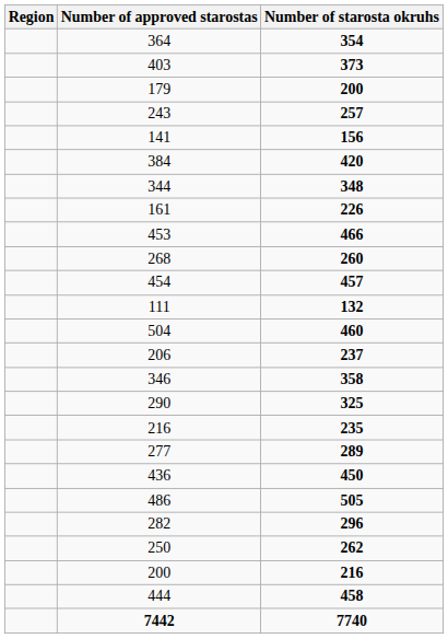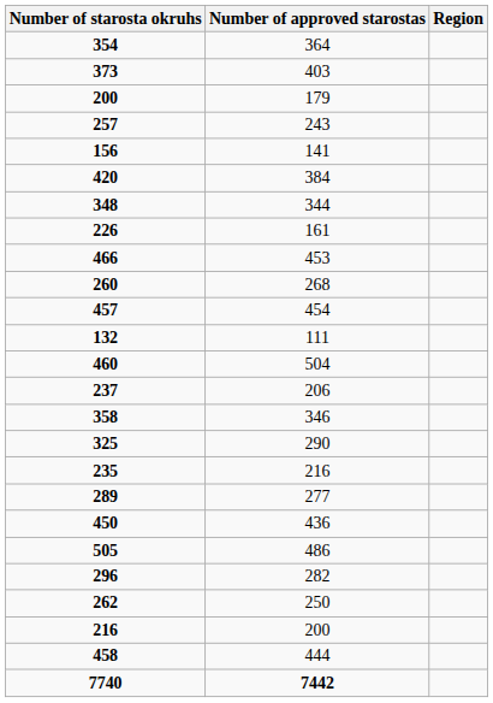columns swapped: Region <-> Number of starosta okruhs
